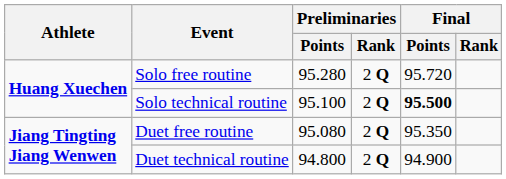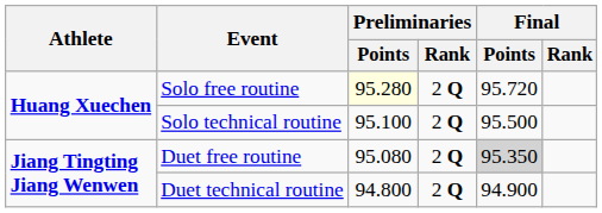Solo free routine | Preliminaries / Points: no background -> lightyellow background
Solo technical routine | Final / Points: bold -> normal
Duet free routine | Final / Points: no background -> lightgrey background
